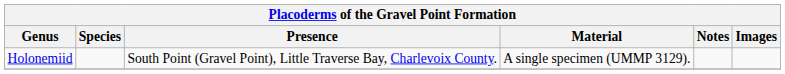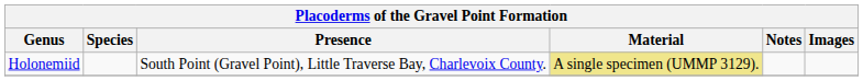Holonemiid | Material: no background -> khaki background
